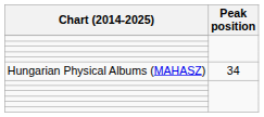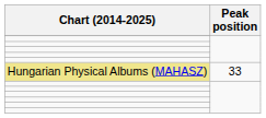row 7 | Chart (2014-2025): no background -> khaki background
row 7 | Peak position: 34 -> 33
